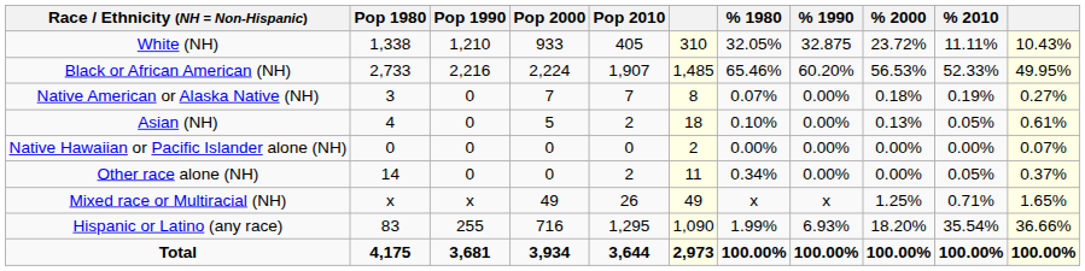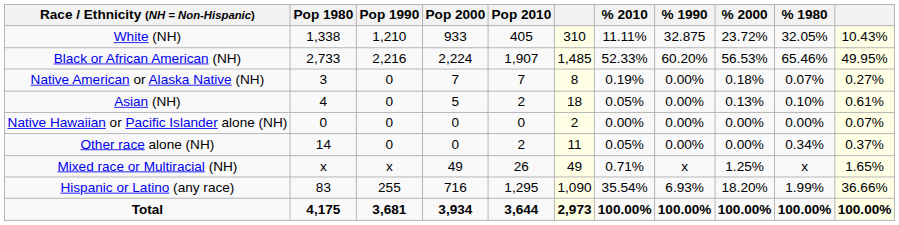columns swapped: % 1980 <-> % 2010
